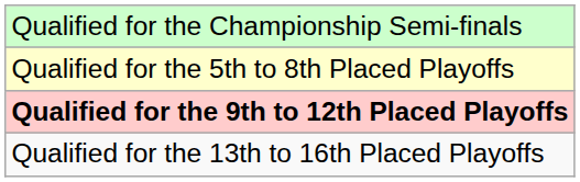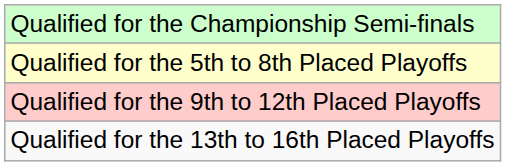row 3 | column 1: bold -> normal
